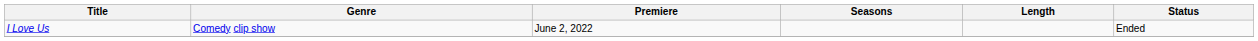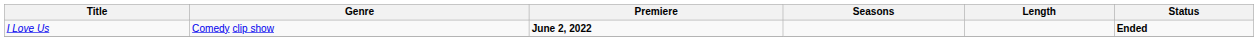I Love Us | Premiere: normal -> bold
I Love Us | Status: normal -> bold
